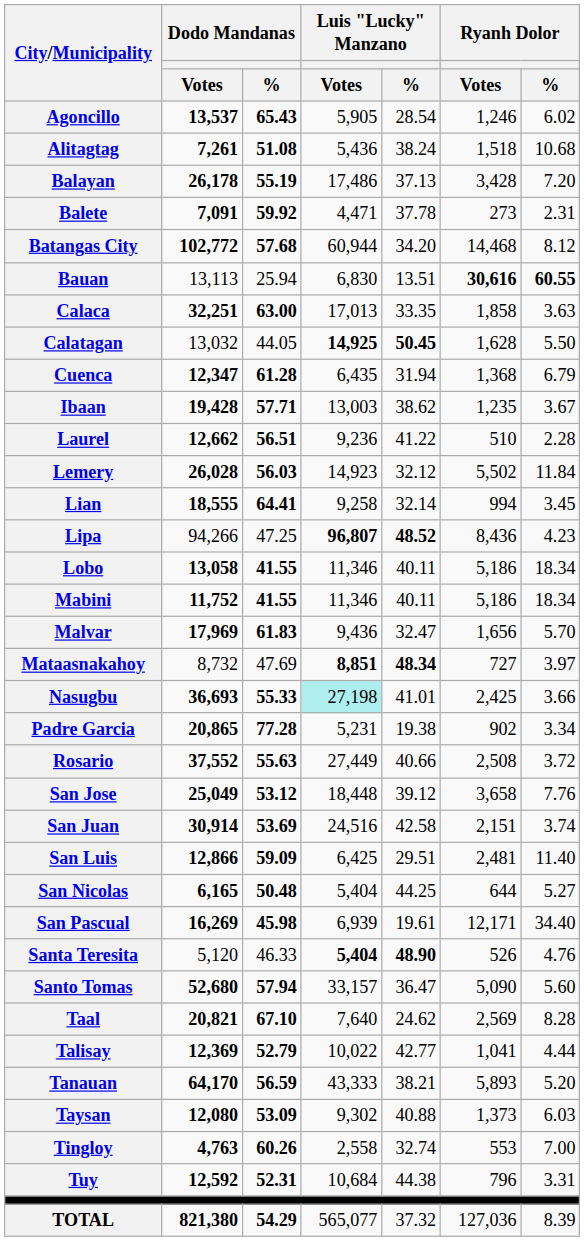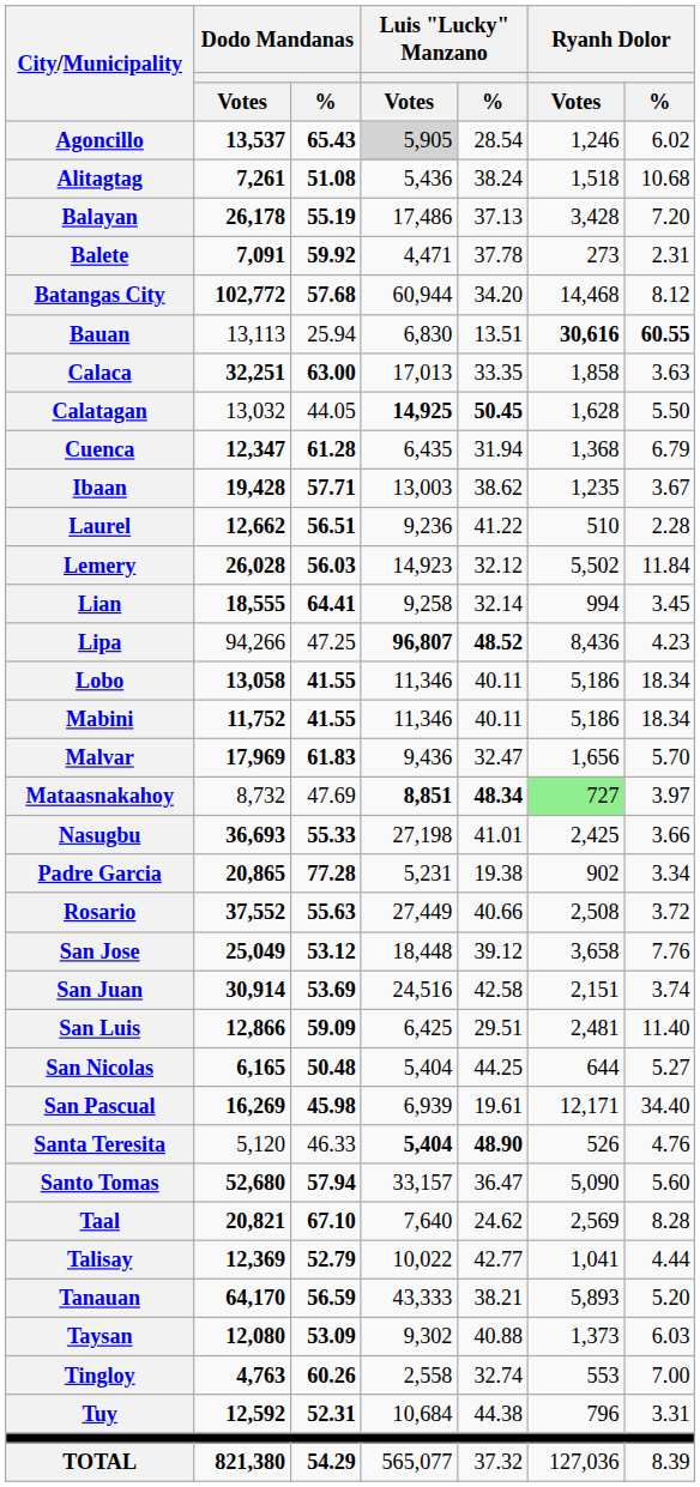Agoncillo | Luis "Lucky" Manzano / Votes: no background -> lightgrey background
Mataasnakahoy | Ryanh Dolor / Votes: no background -> lightgreen background
Nasugbu | Luis "Lucky" Manzano / Votes: paleturquoise background -> no background
